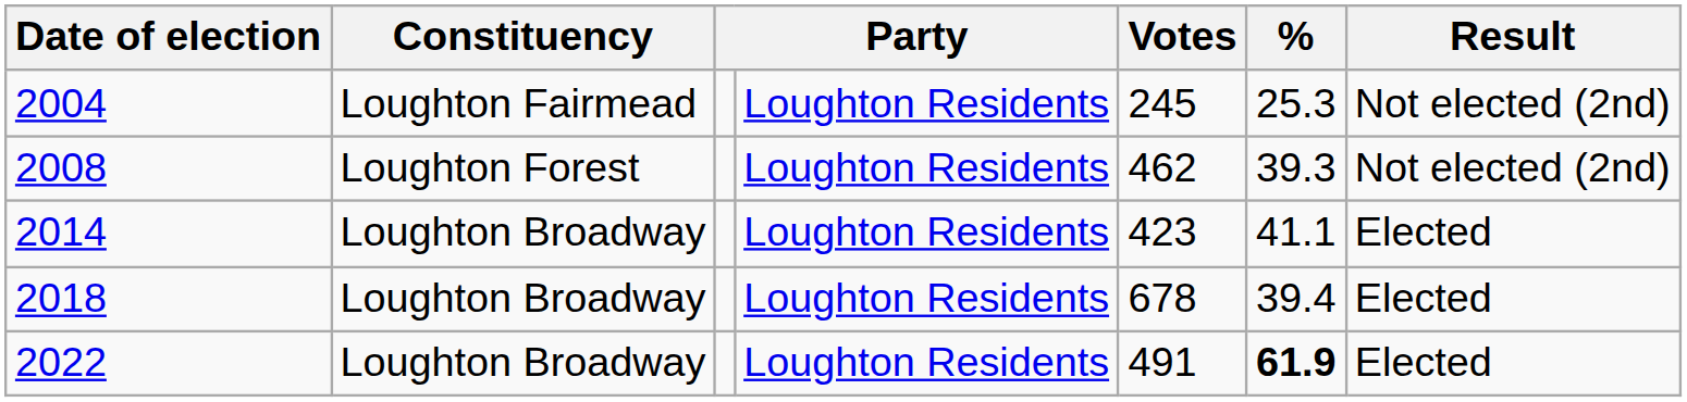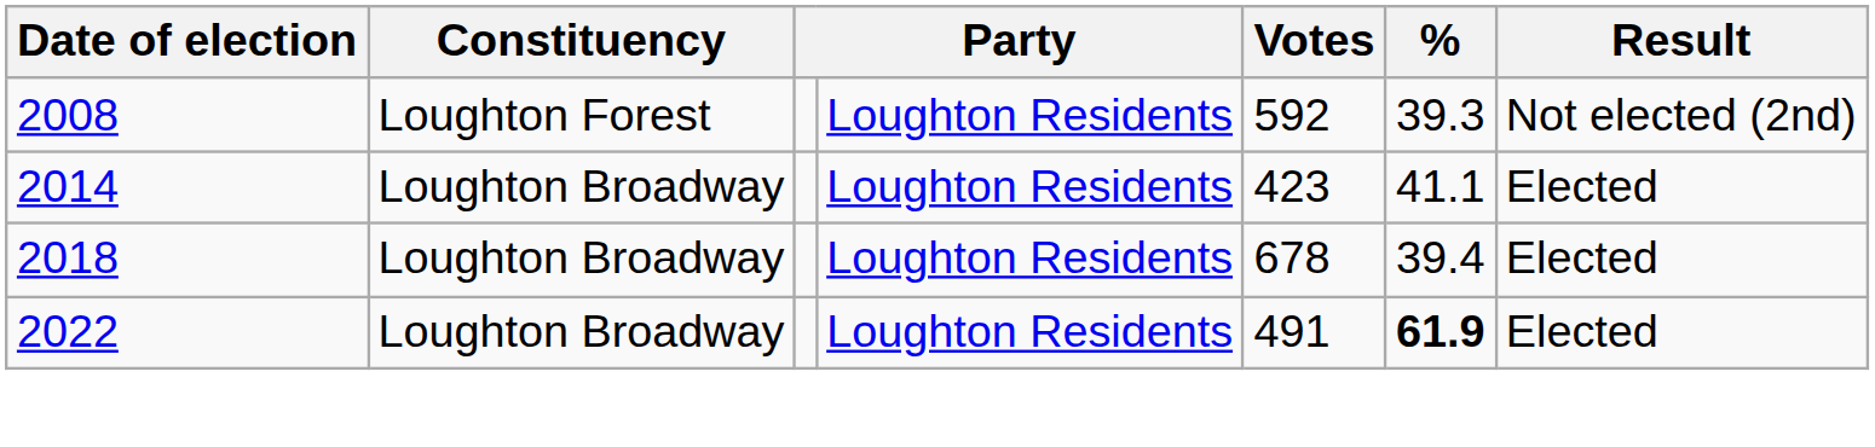- row: 2004 | Loughton Fairmead | Loughton Residents | 245 | 25.3 | Not elected (2nd)
2008 | Votes: 462 -> 592
